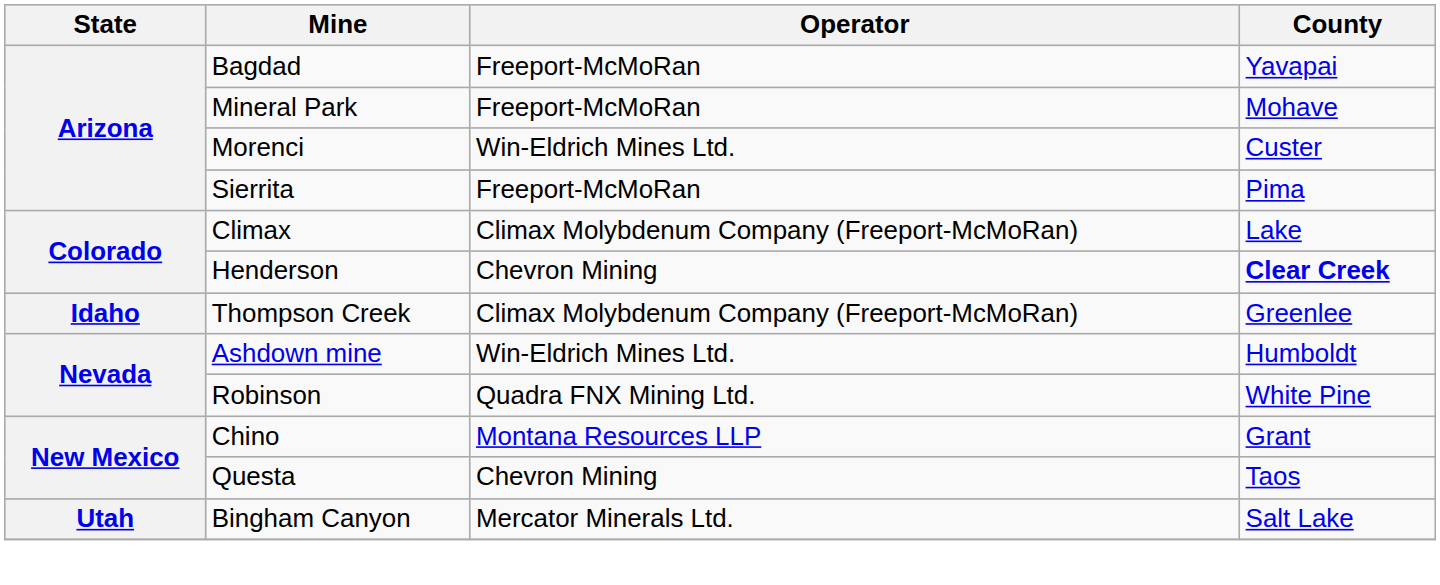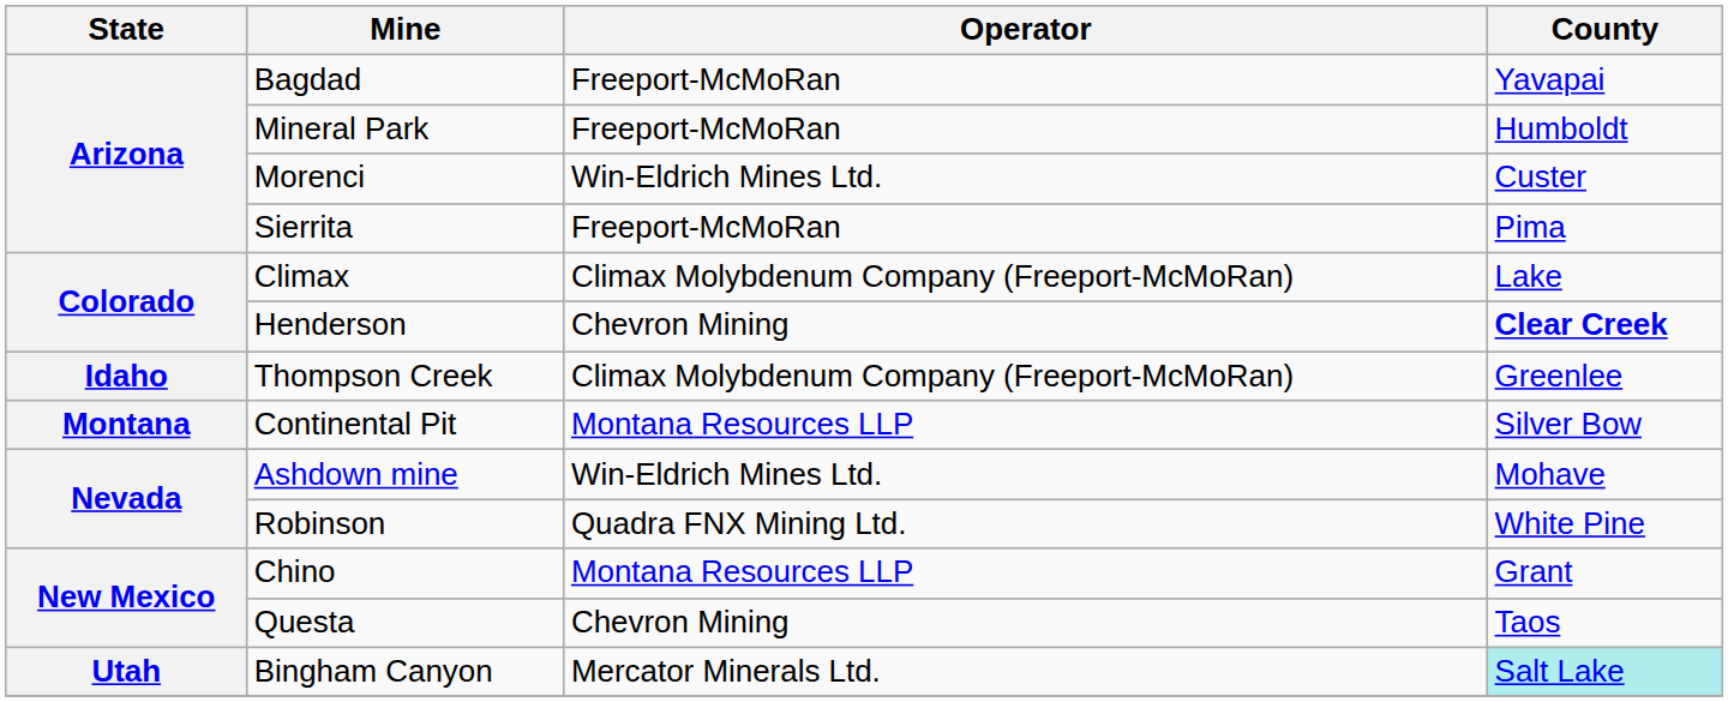Mineral Park | County: Mohave -> Humboldt
+ row: Montana | Continental Pit | Montana Resources LLP | Silver Bow
Ashdown mine | County: Humboldt -> Mohave
Bingham Canyon | County: no background -> paleturquoise background
